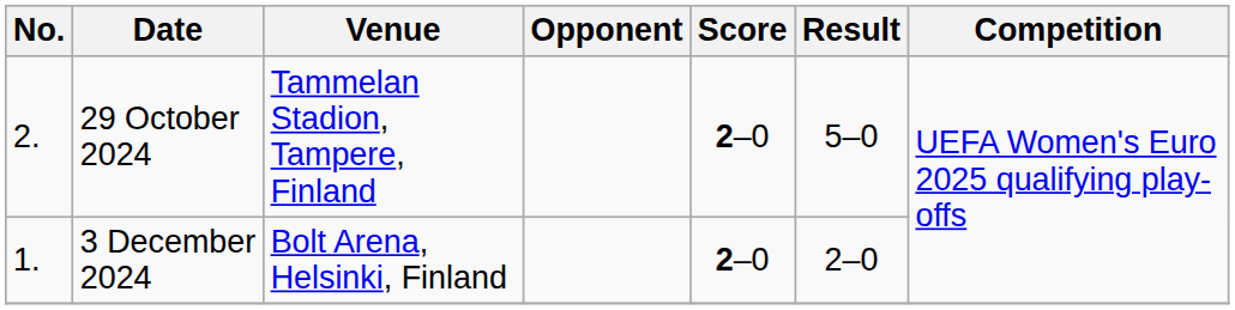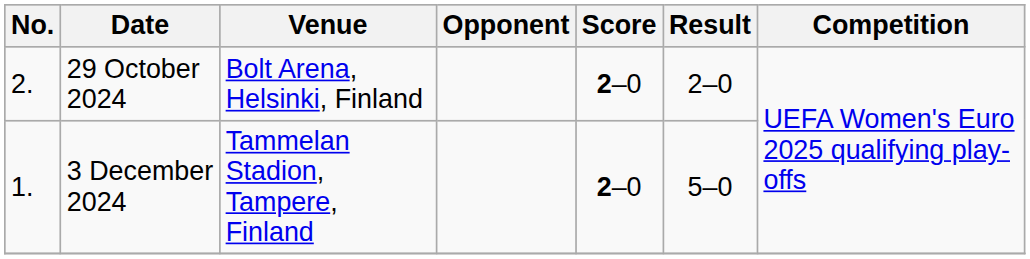29 October 2024 | Venue: Tammelan Stadion, Tampere, Finland -> Bolt Arena, Helsinki, Finland
29 October 2024 | Result: 5–0 -> 2–0
3 December 2024 | Venue: Bolt Arena, Helsinki, Finland -> Tammelan Stadion, Tampere, Finland
3 December 2024 | Result: 2–0 -> 5–0
